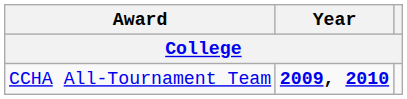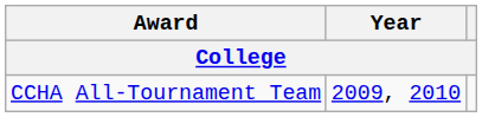row 3 | Year: bold -> normal
